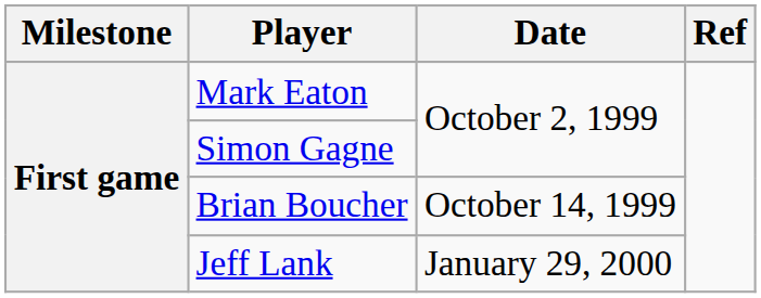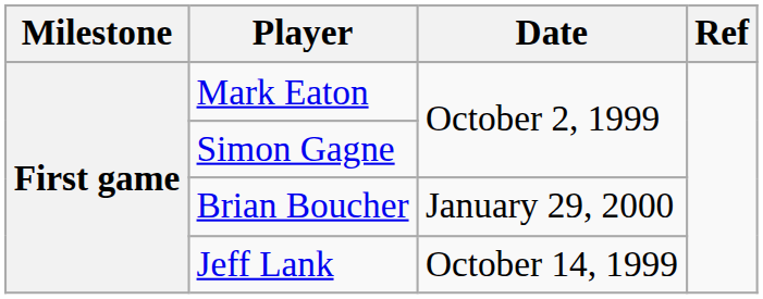Brian Boucher | Date: October 14, 1999 -> January 29, 2000
Jeff Lank | Date: January 29, 2000 -> October 14, 1999
